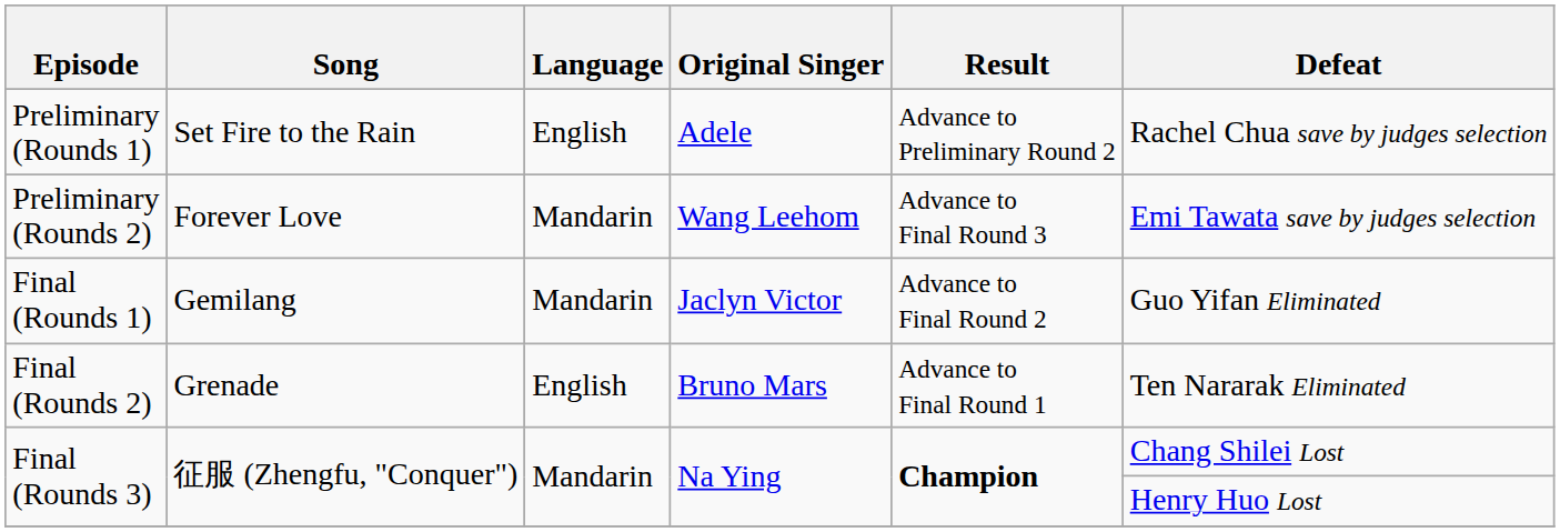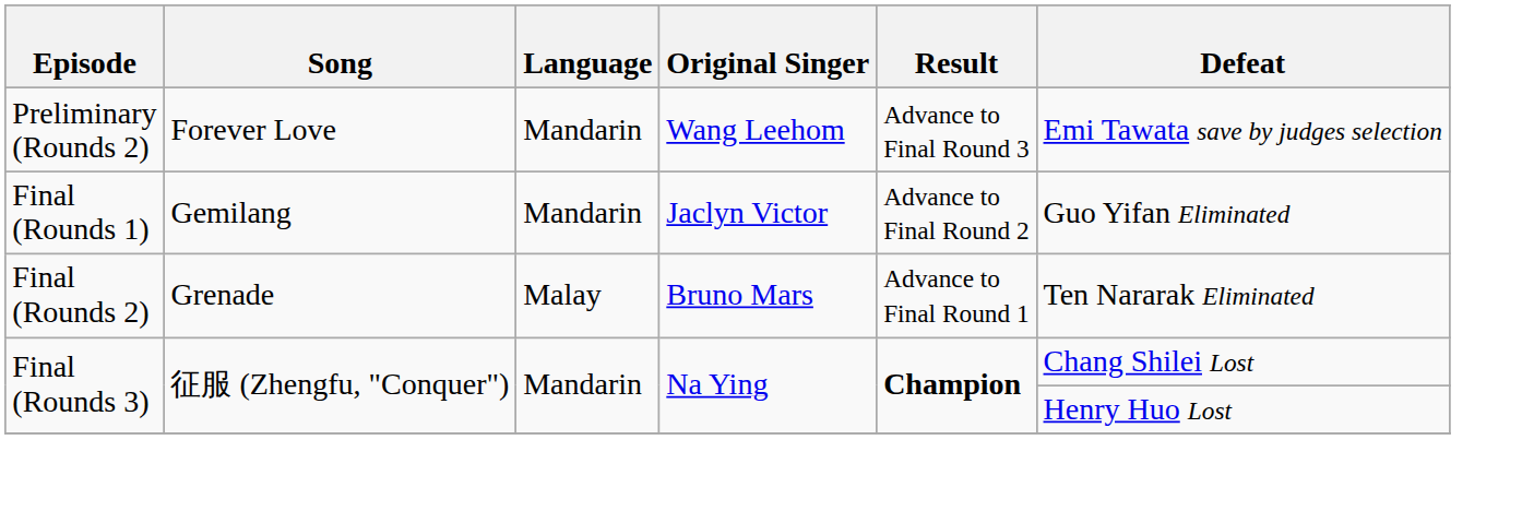- row: Preliminary (Rounds 1) | Set Fire to the Rain | English | Adele | Advance to Preliminary Round 2 | Rachel Chua save by judges selection
Final (Rounds 2) | Language: English -> Malay
